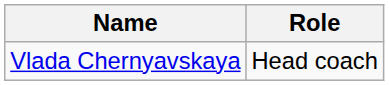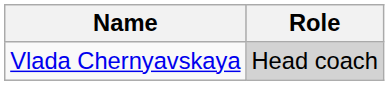Vlada Chernyavskaya | Role: no background -> lightgrey background
